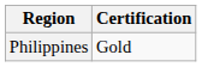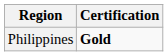Philippines | Certification: normal -> bold
